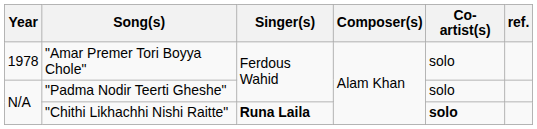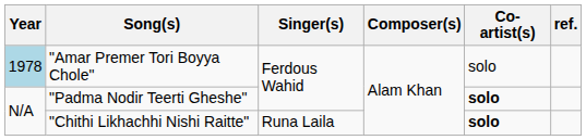"Amar Premer Tori Boyya Chole" | Year: no background -> lightblue background
"Padma Nodir Teerti Gheshe" | Co-artist(s): normal -> bold
"Chithi Likhachhi Nishi Raitte" | Singer(s): bold -> normal
